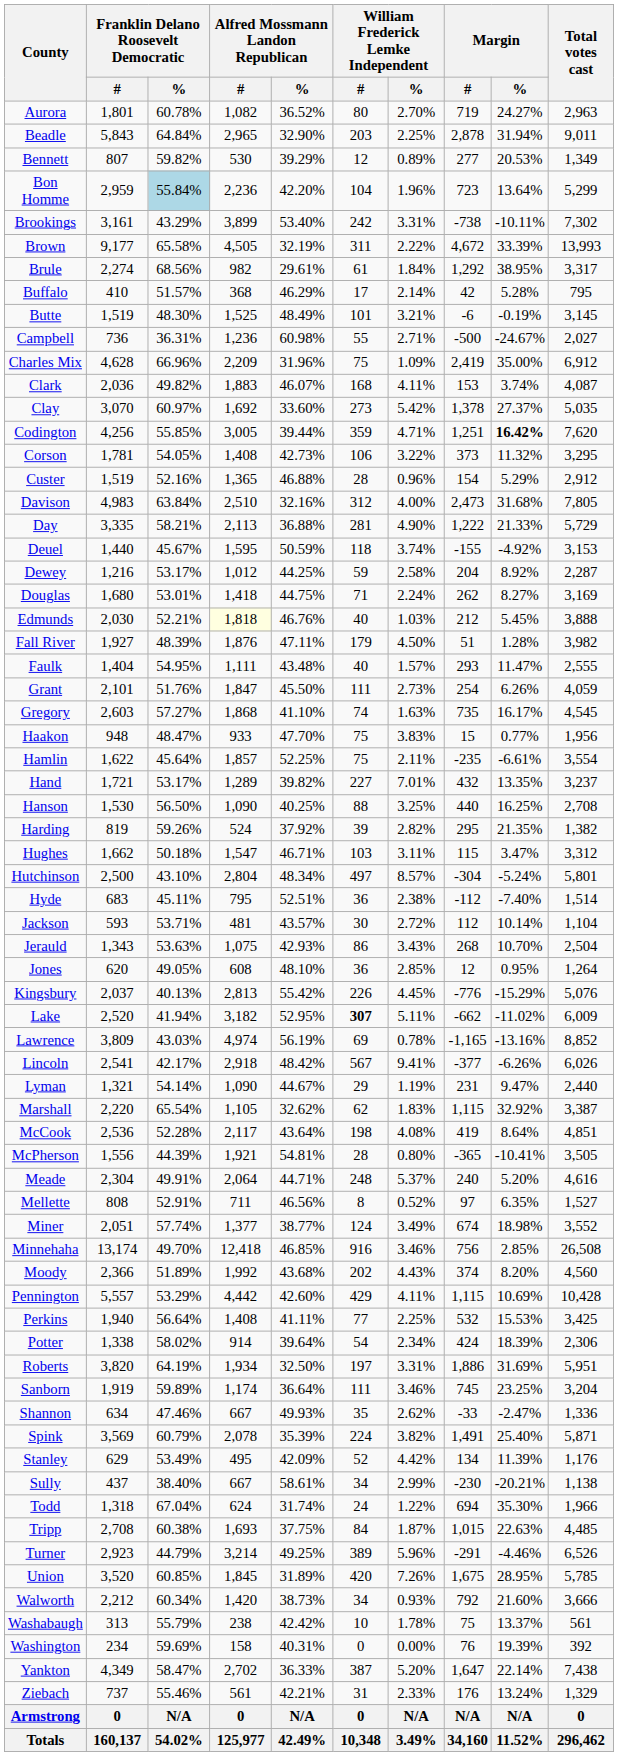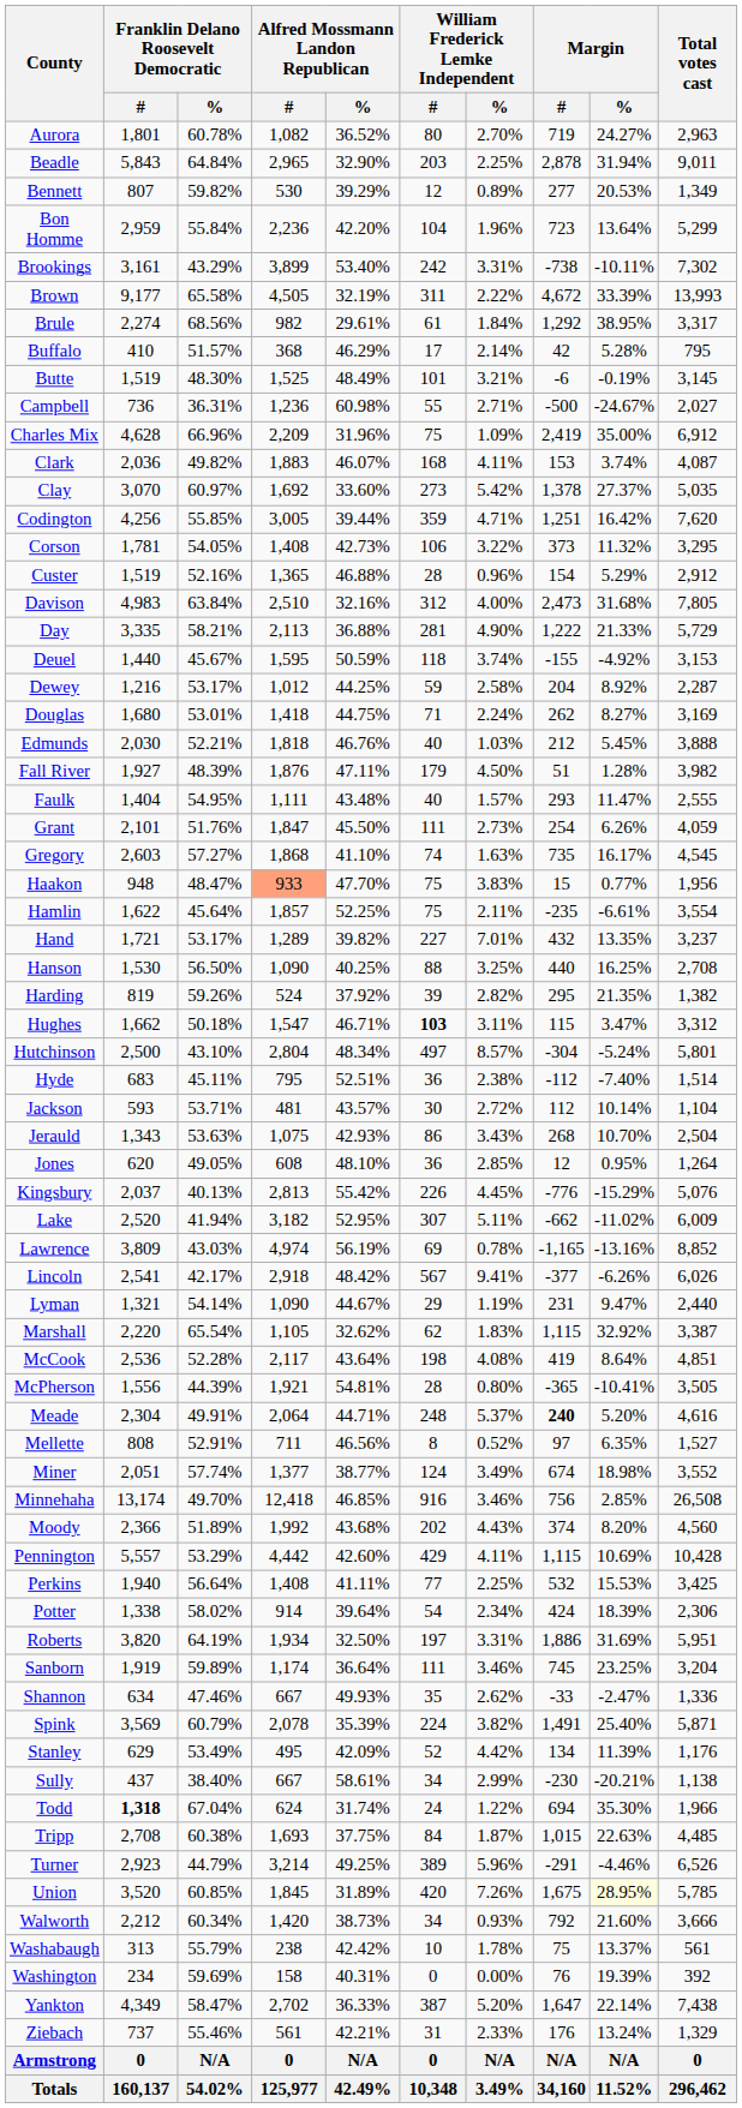Bon Homme | Franklin Delano Roosevelt Democratic / %: lightblue background -> no background
Codington | Margin / %: bold -> normal
Edmunds | Alfred Mossmann Landon Republican / #: lightyellow background -> no background
Haakon | Alfred Mossmann Landon Republican / #: no background -> lightsalmon background
Hughes | William Frederick Lemke Independent / #: normal -> bold
Lake | William Frederick Lemke Independent / #: bold -> normal
Meade | Margin / #: normal -> bold
Todd | Franklin Delano Roosevelt Democratic / #: normal -> bold
Union | Margin / %: no background -> lightyellow background
